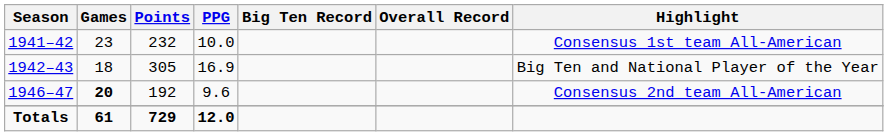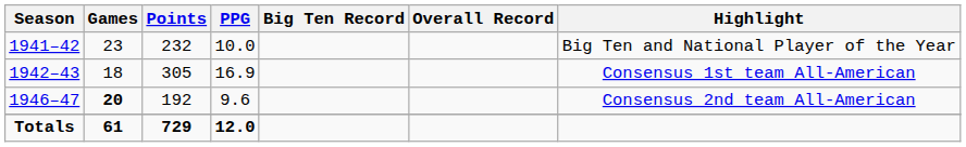1941–42 | Highlight: Consensus 1st team All-American -> Big Ten and National Player of the Year
1942–43 | Highlight: Big Ten and National Player of the Year -> Consensus 1st team All-American
